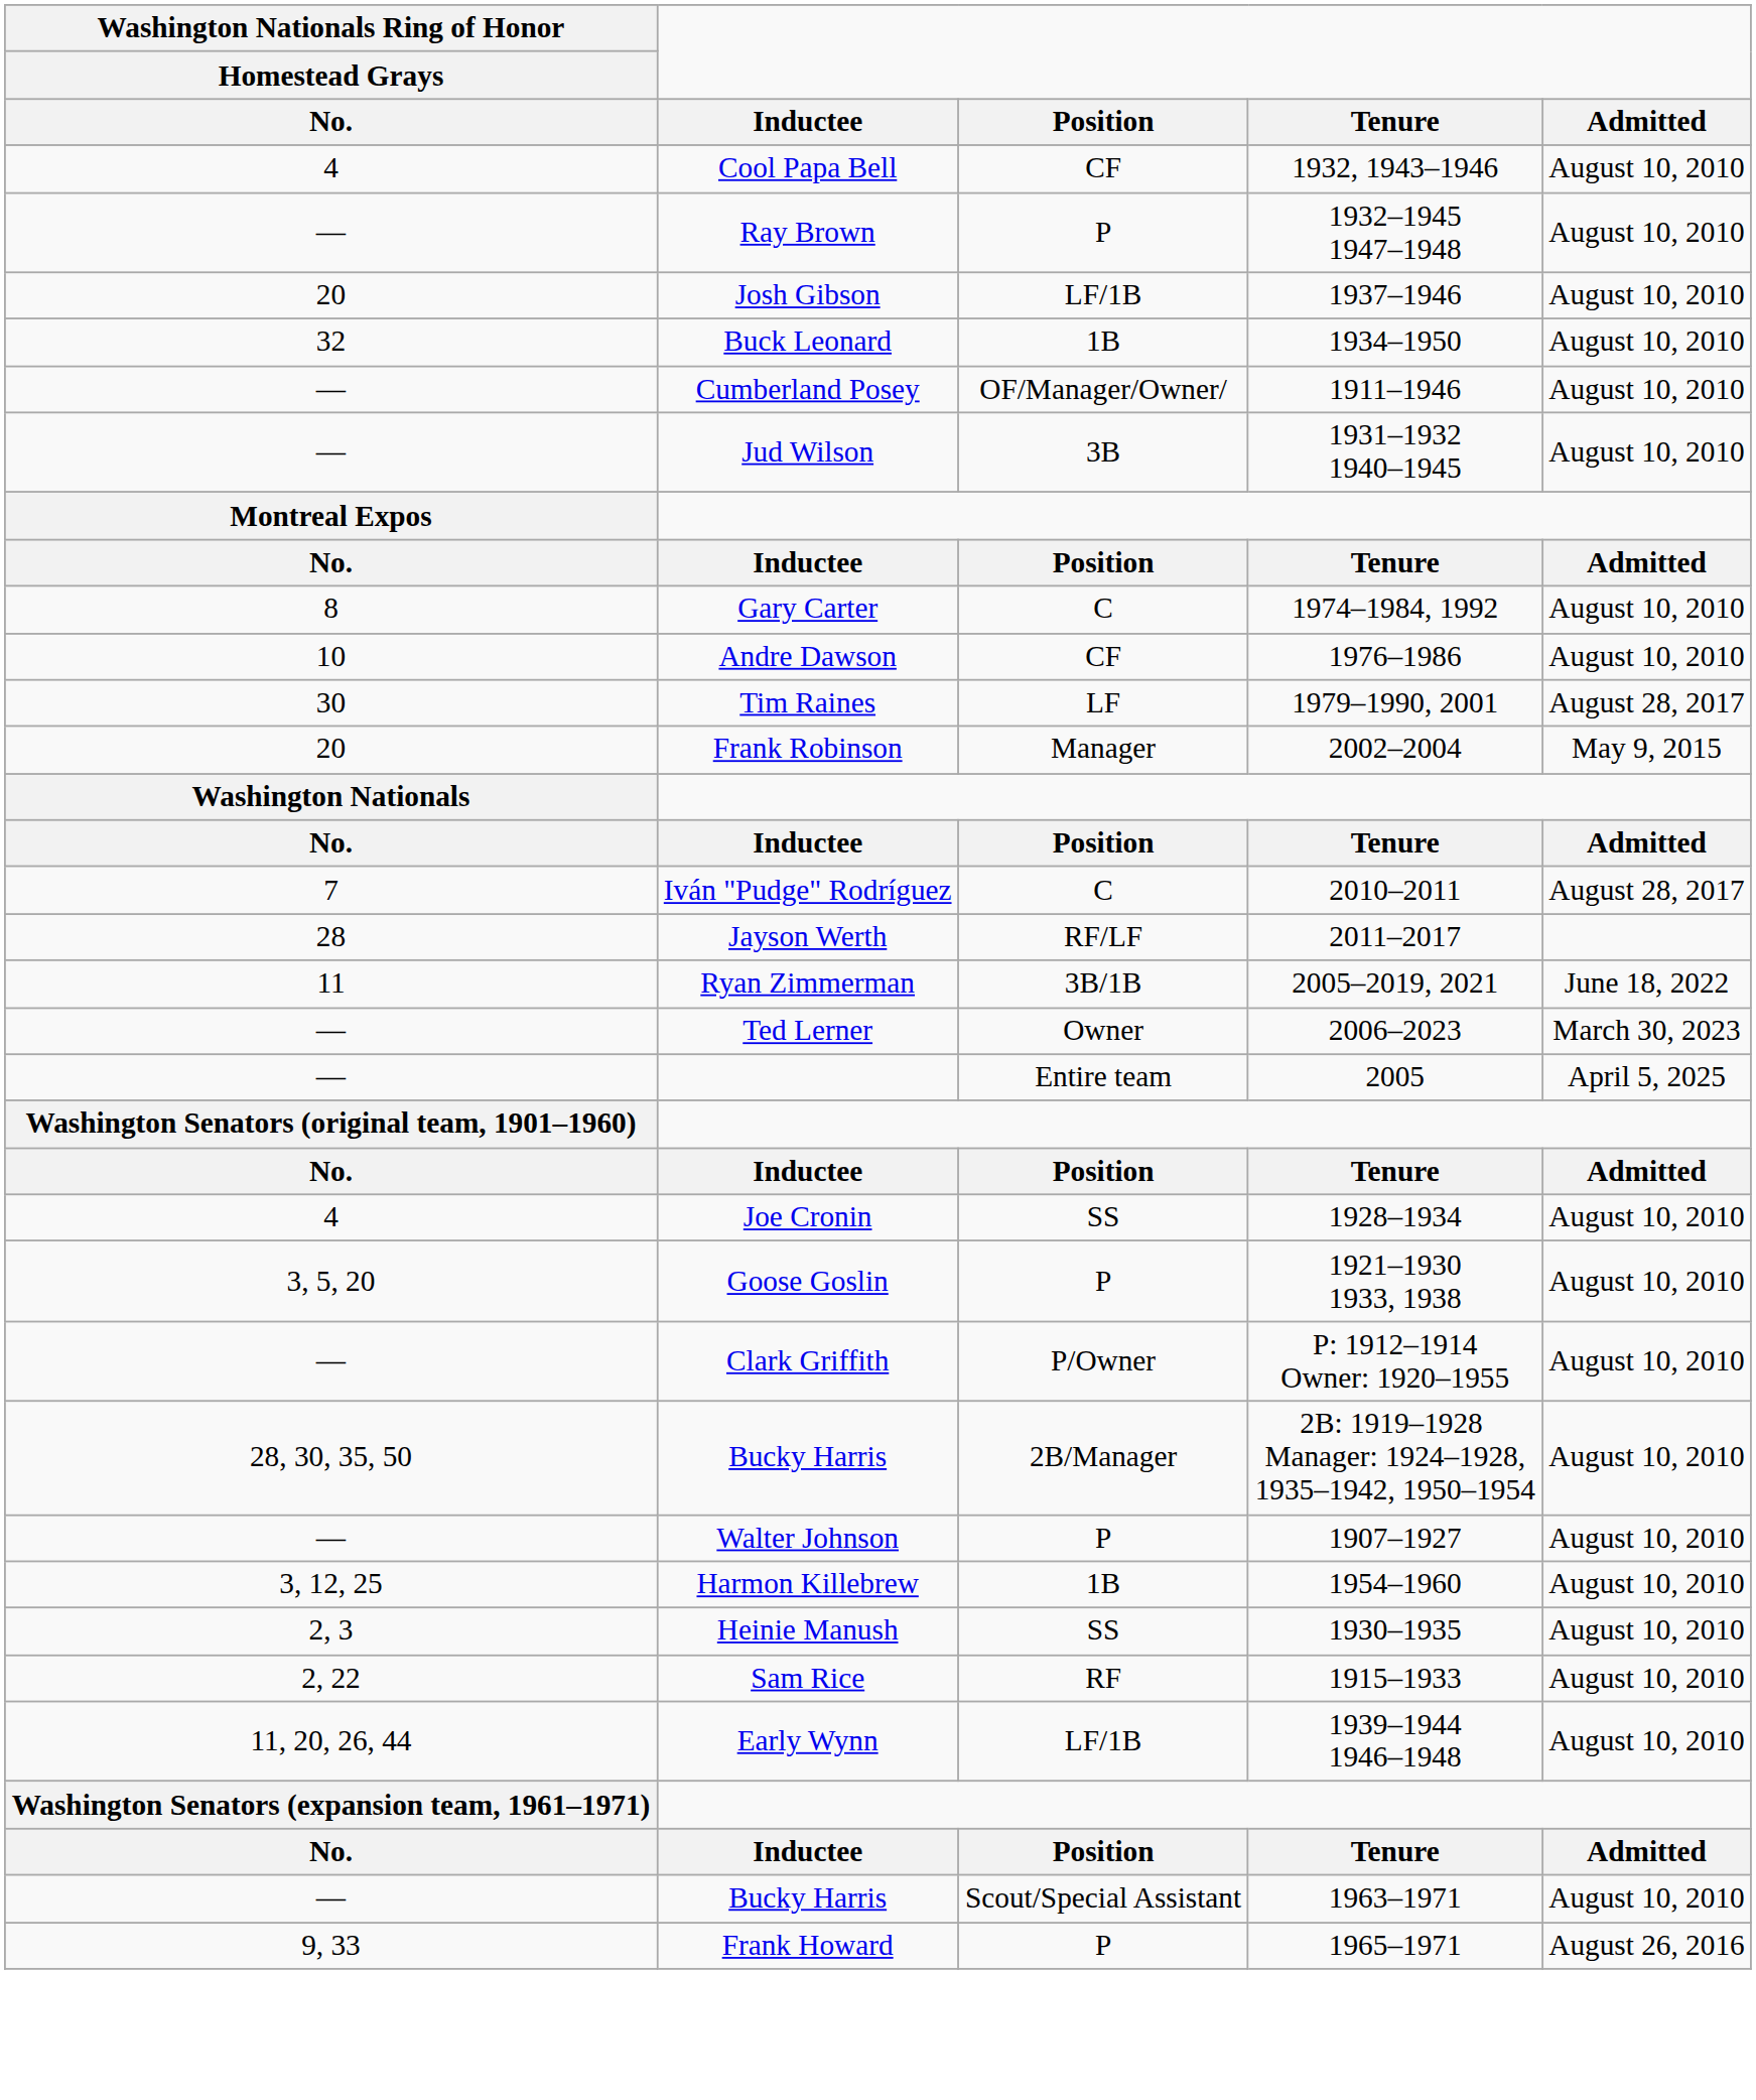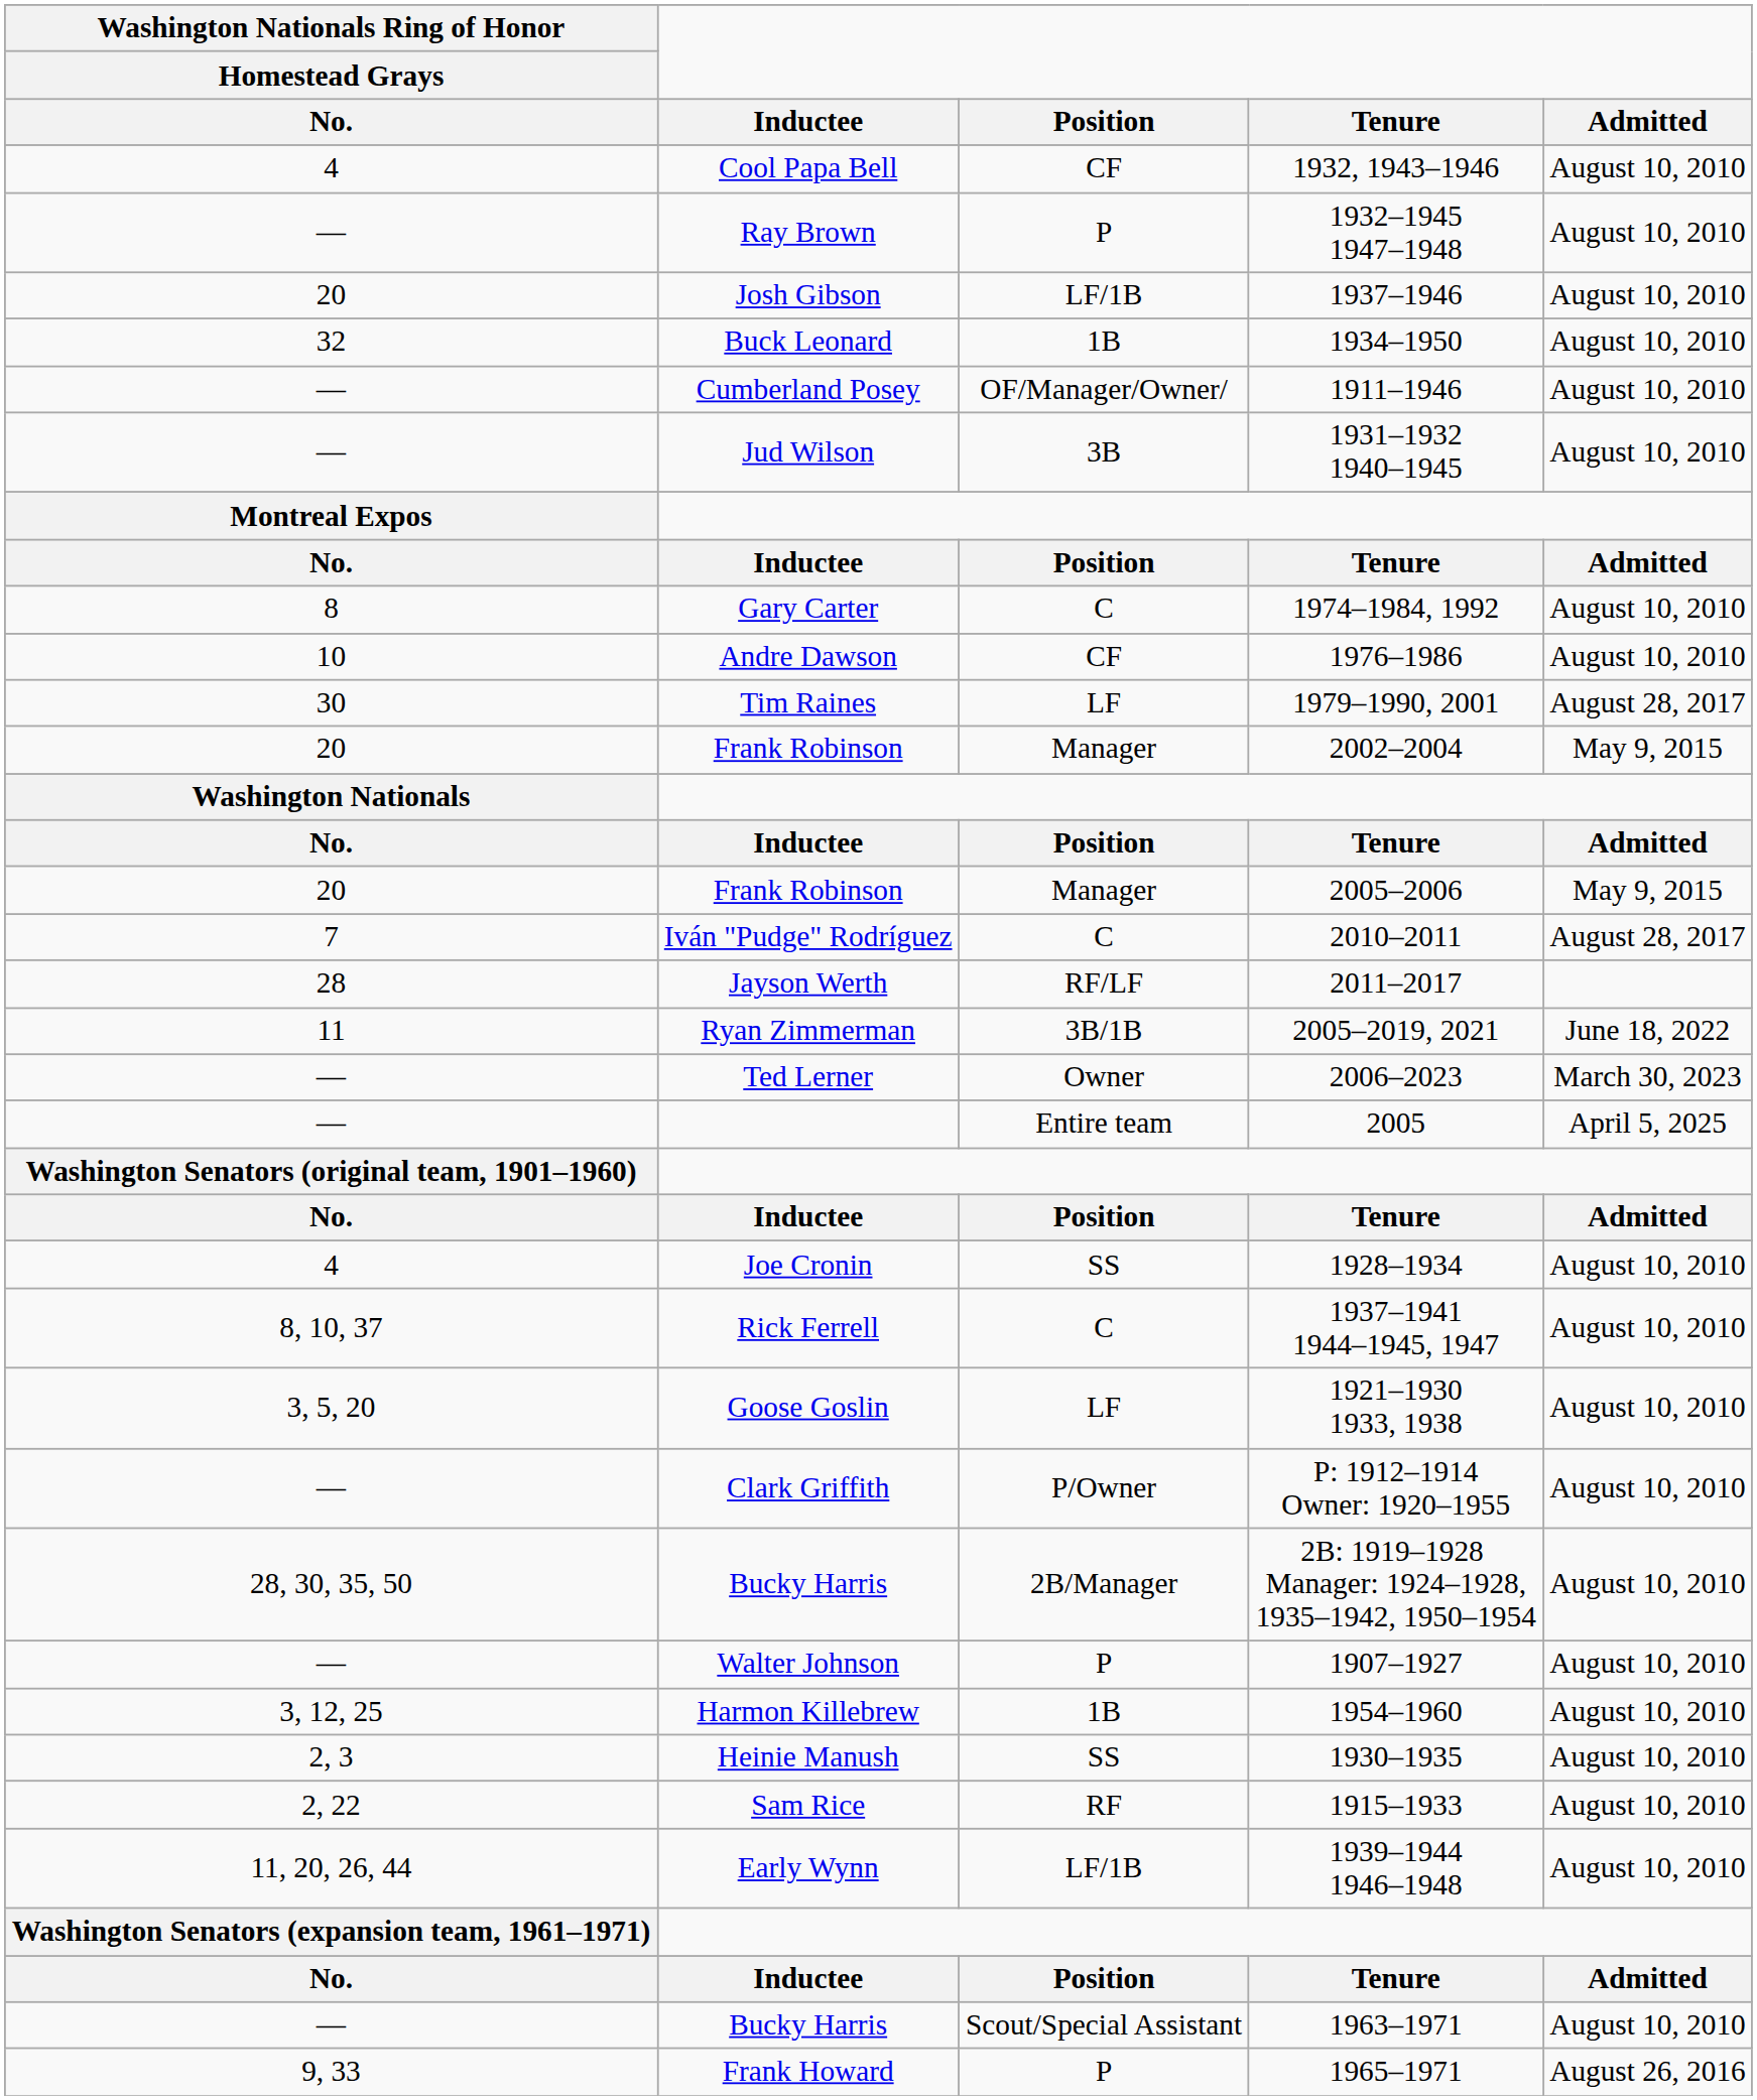+ row: 20 | Frank Robinson | Manager | 2005–2006 | May 9, 2015
+ row: 8, 10, 37 | Rick Ferrell | C | 1937–1941 1944–1945, 1947 | August 10, 2010
Goose Goslin | Position: P -> LF
